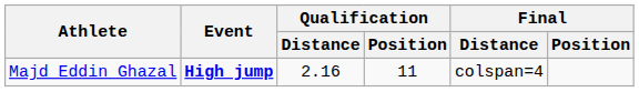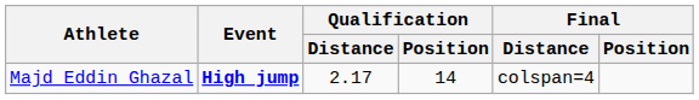Majd Eddin Ghazal | Qualification / Distance: 2.16 -> 2.17
Majd Eddin Ghazal | Qualification / Position: 11 -> 14
